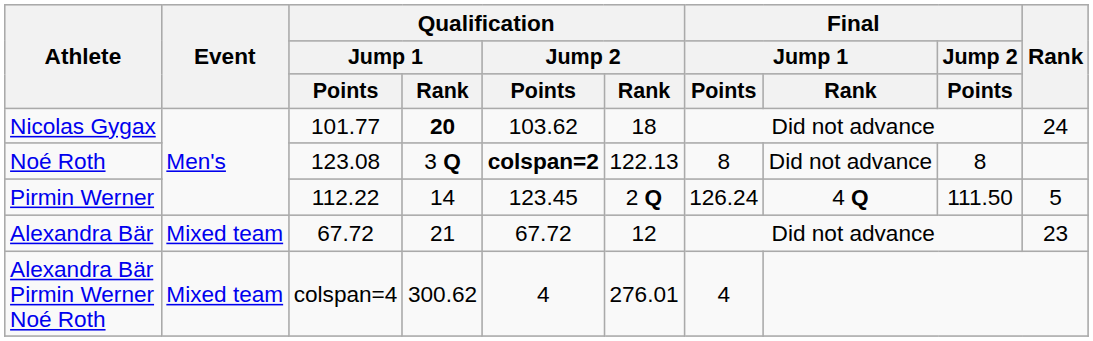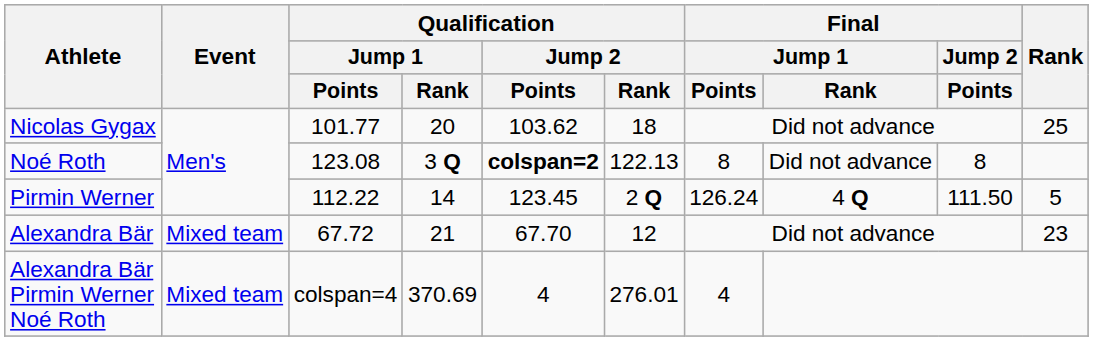Nicolas Gygax | Qualification / Jump 1 / Rank: bold -> normal
Nicolas Gygax | Rank: 24 -> 25
Alexandra Bär | Qualification / Jump 2 / Points: 67.72 -> 67.70
Alexandra Bär Pirmin Werner Noé Roth | Qualification / Jump 1 / Rank: 300.62 -> 370.69
